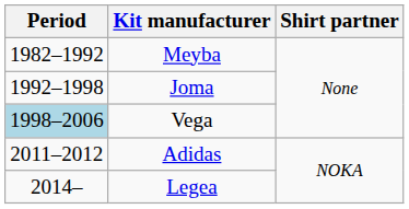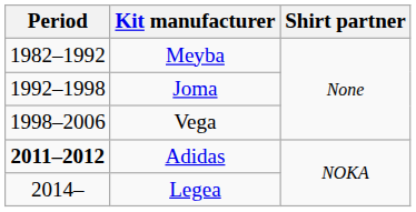Vega | Period: lightblue background -> no background
Adidas | Period: normal -> bold
